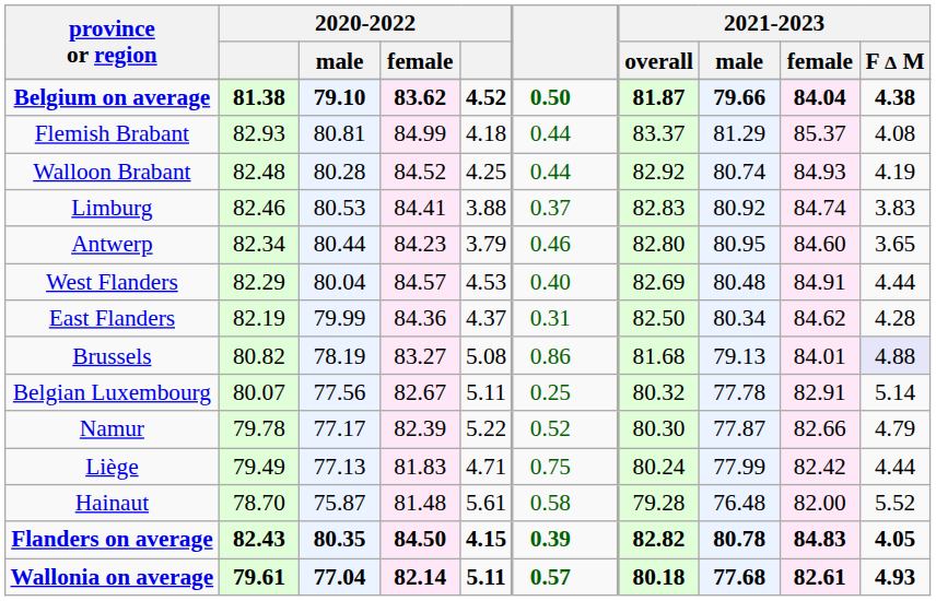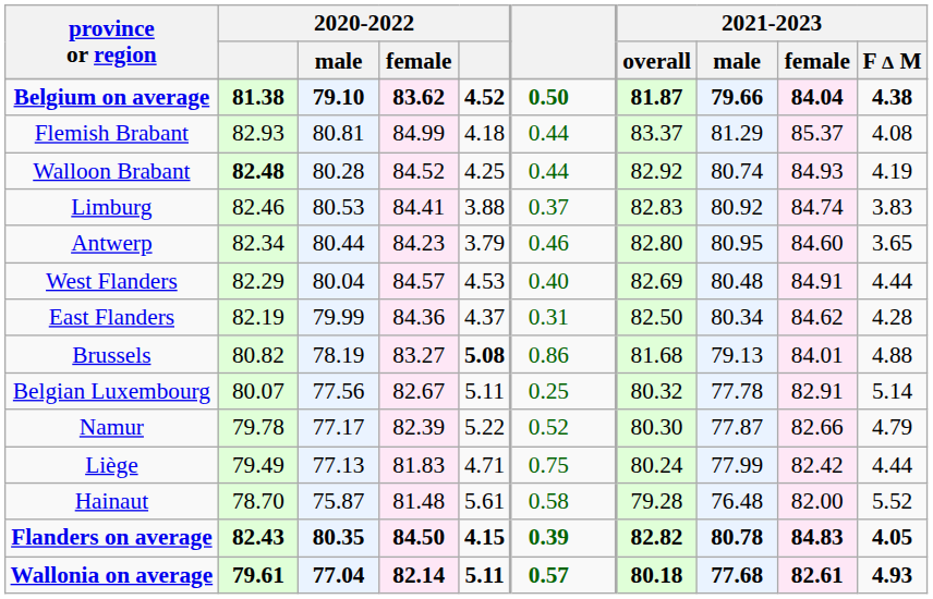Walloon Brabant | column 2: normal -> bold
Brussels | column 5: normal -> bold
Brussels | 2021-2023 / F Δ M: lavender background -> no background
